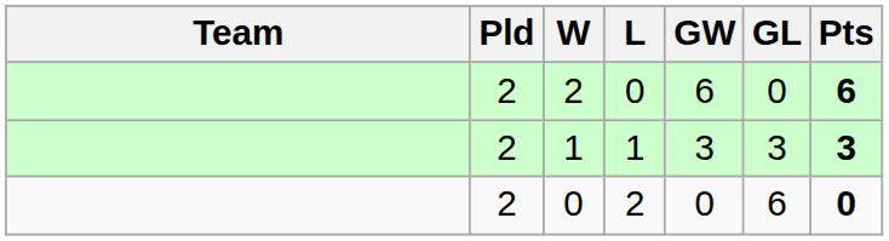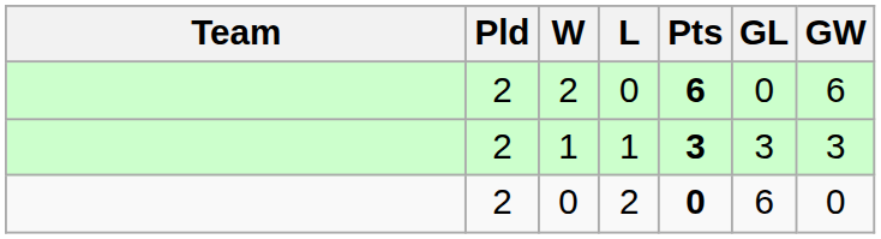columns swapped: GW <-> Pts
